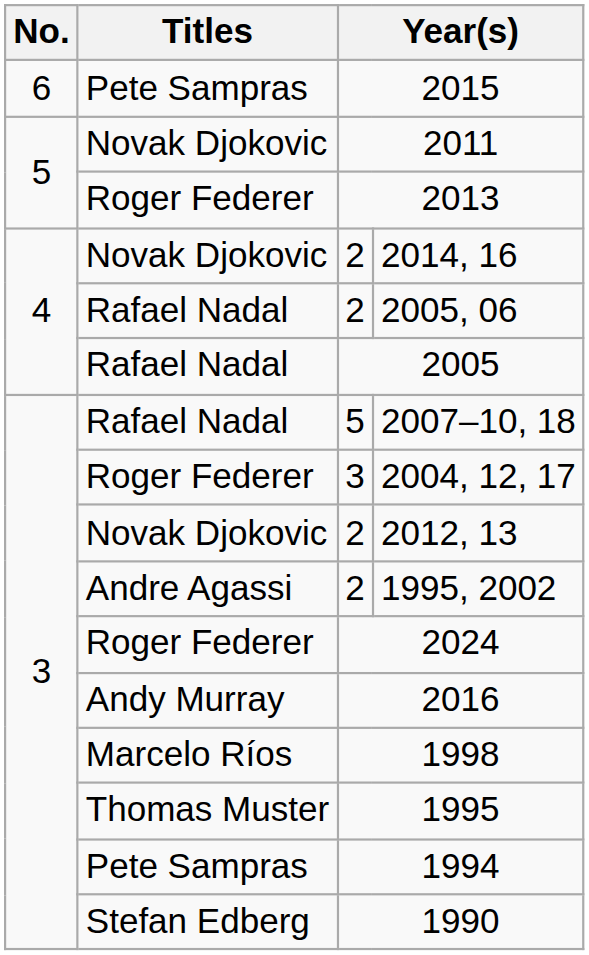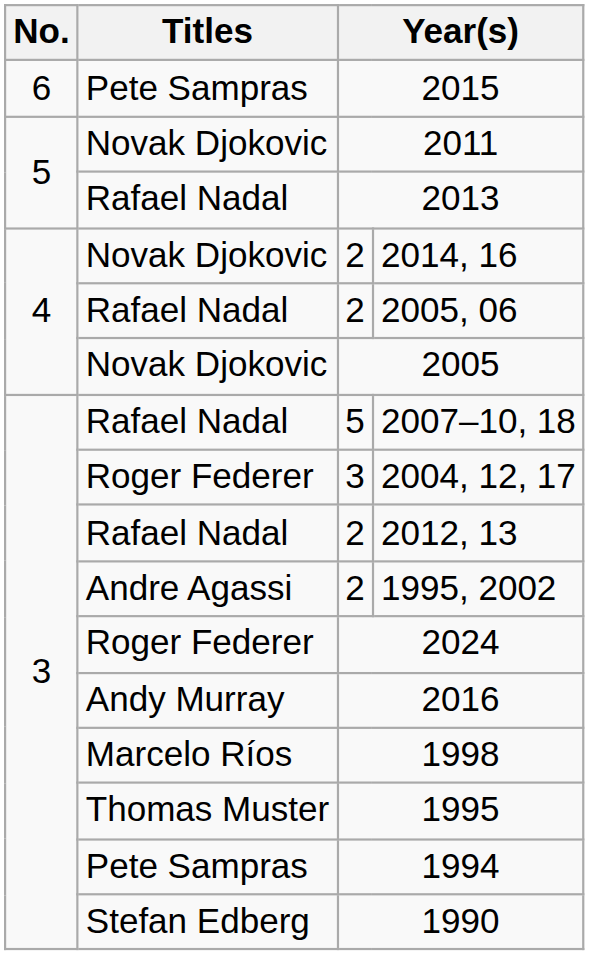2013 | Titles: Roger Federer -> Rafael Nadal
2005 | Titles: Rafael Nadal -> Novak Djokovic
2012, 13 | Titles: Novak Djokovic -> Rafael Nadal
